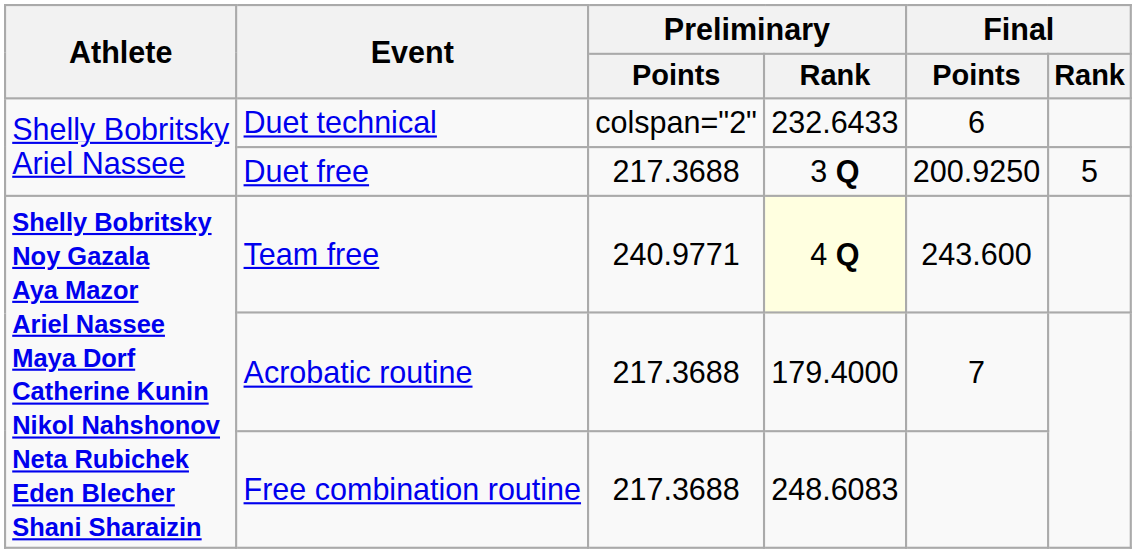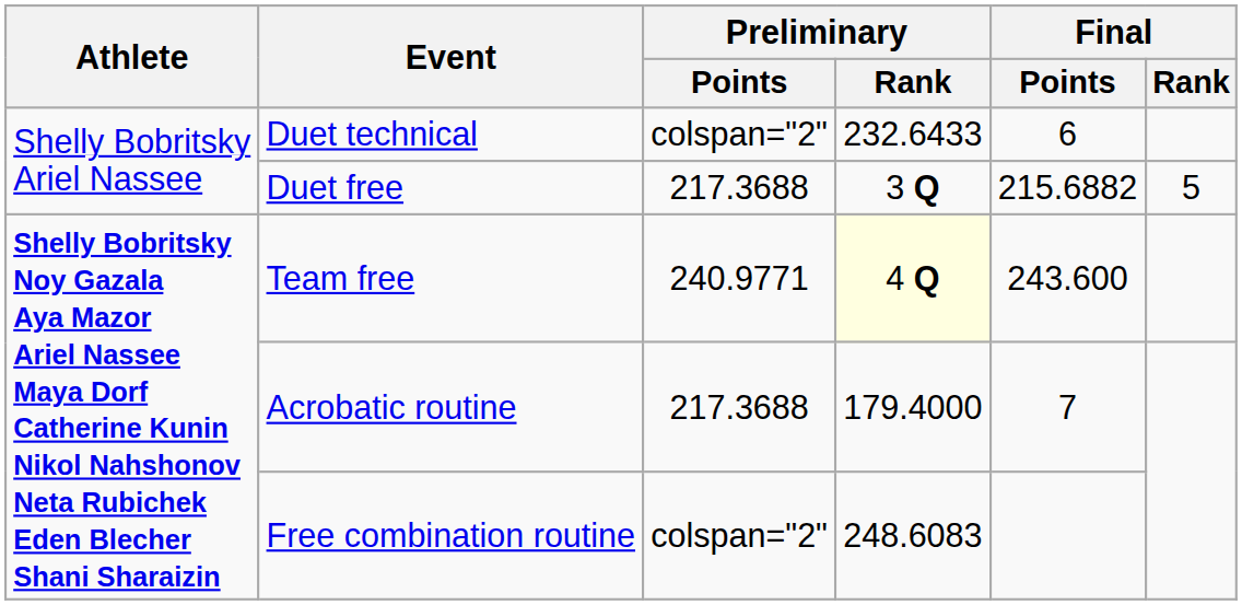Duet free | Final / Points: 200.9250 -> 215.6882
Free combination routine | Preliminary / Points: 217.3688 -> colspan="2"
